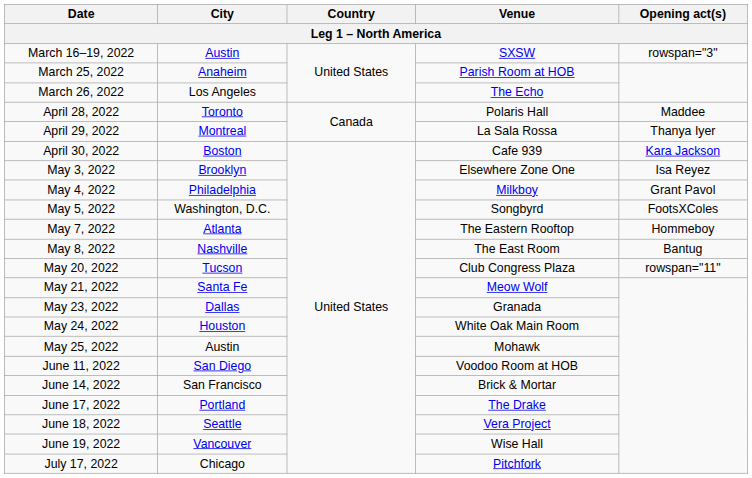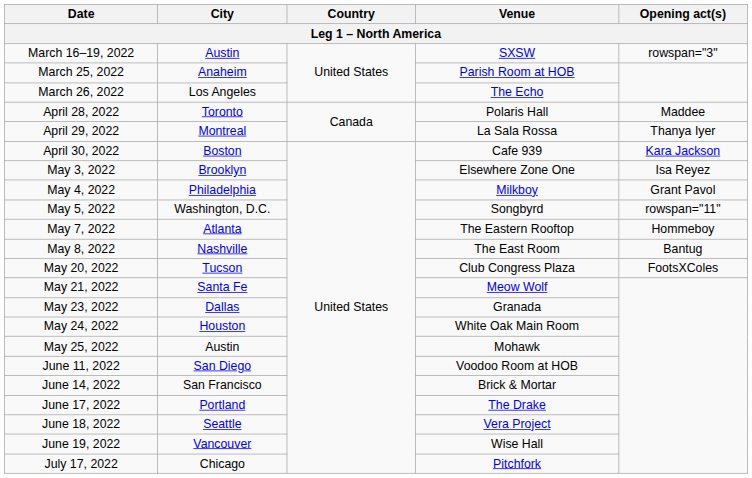May 5, 2022 | Opening act(s): FootsXColes -> rowspan="11"
May 20, 2022 | Opening act(s): rowspan="11" -> FootsXColes
